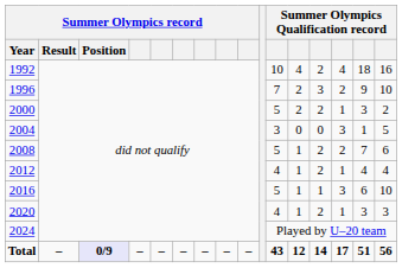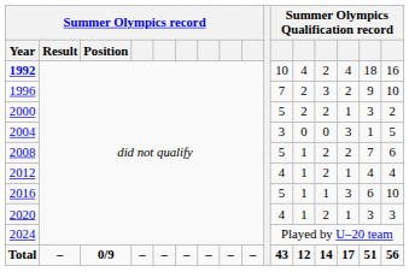1992 | Summer Olympics record / Year: normal -> bold
Total | Summer Olympics record / Position: lavender background -> no background
